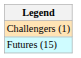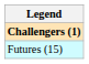row 2 | column 1: normal -> bold
